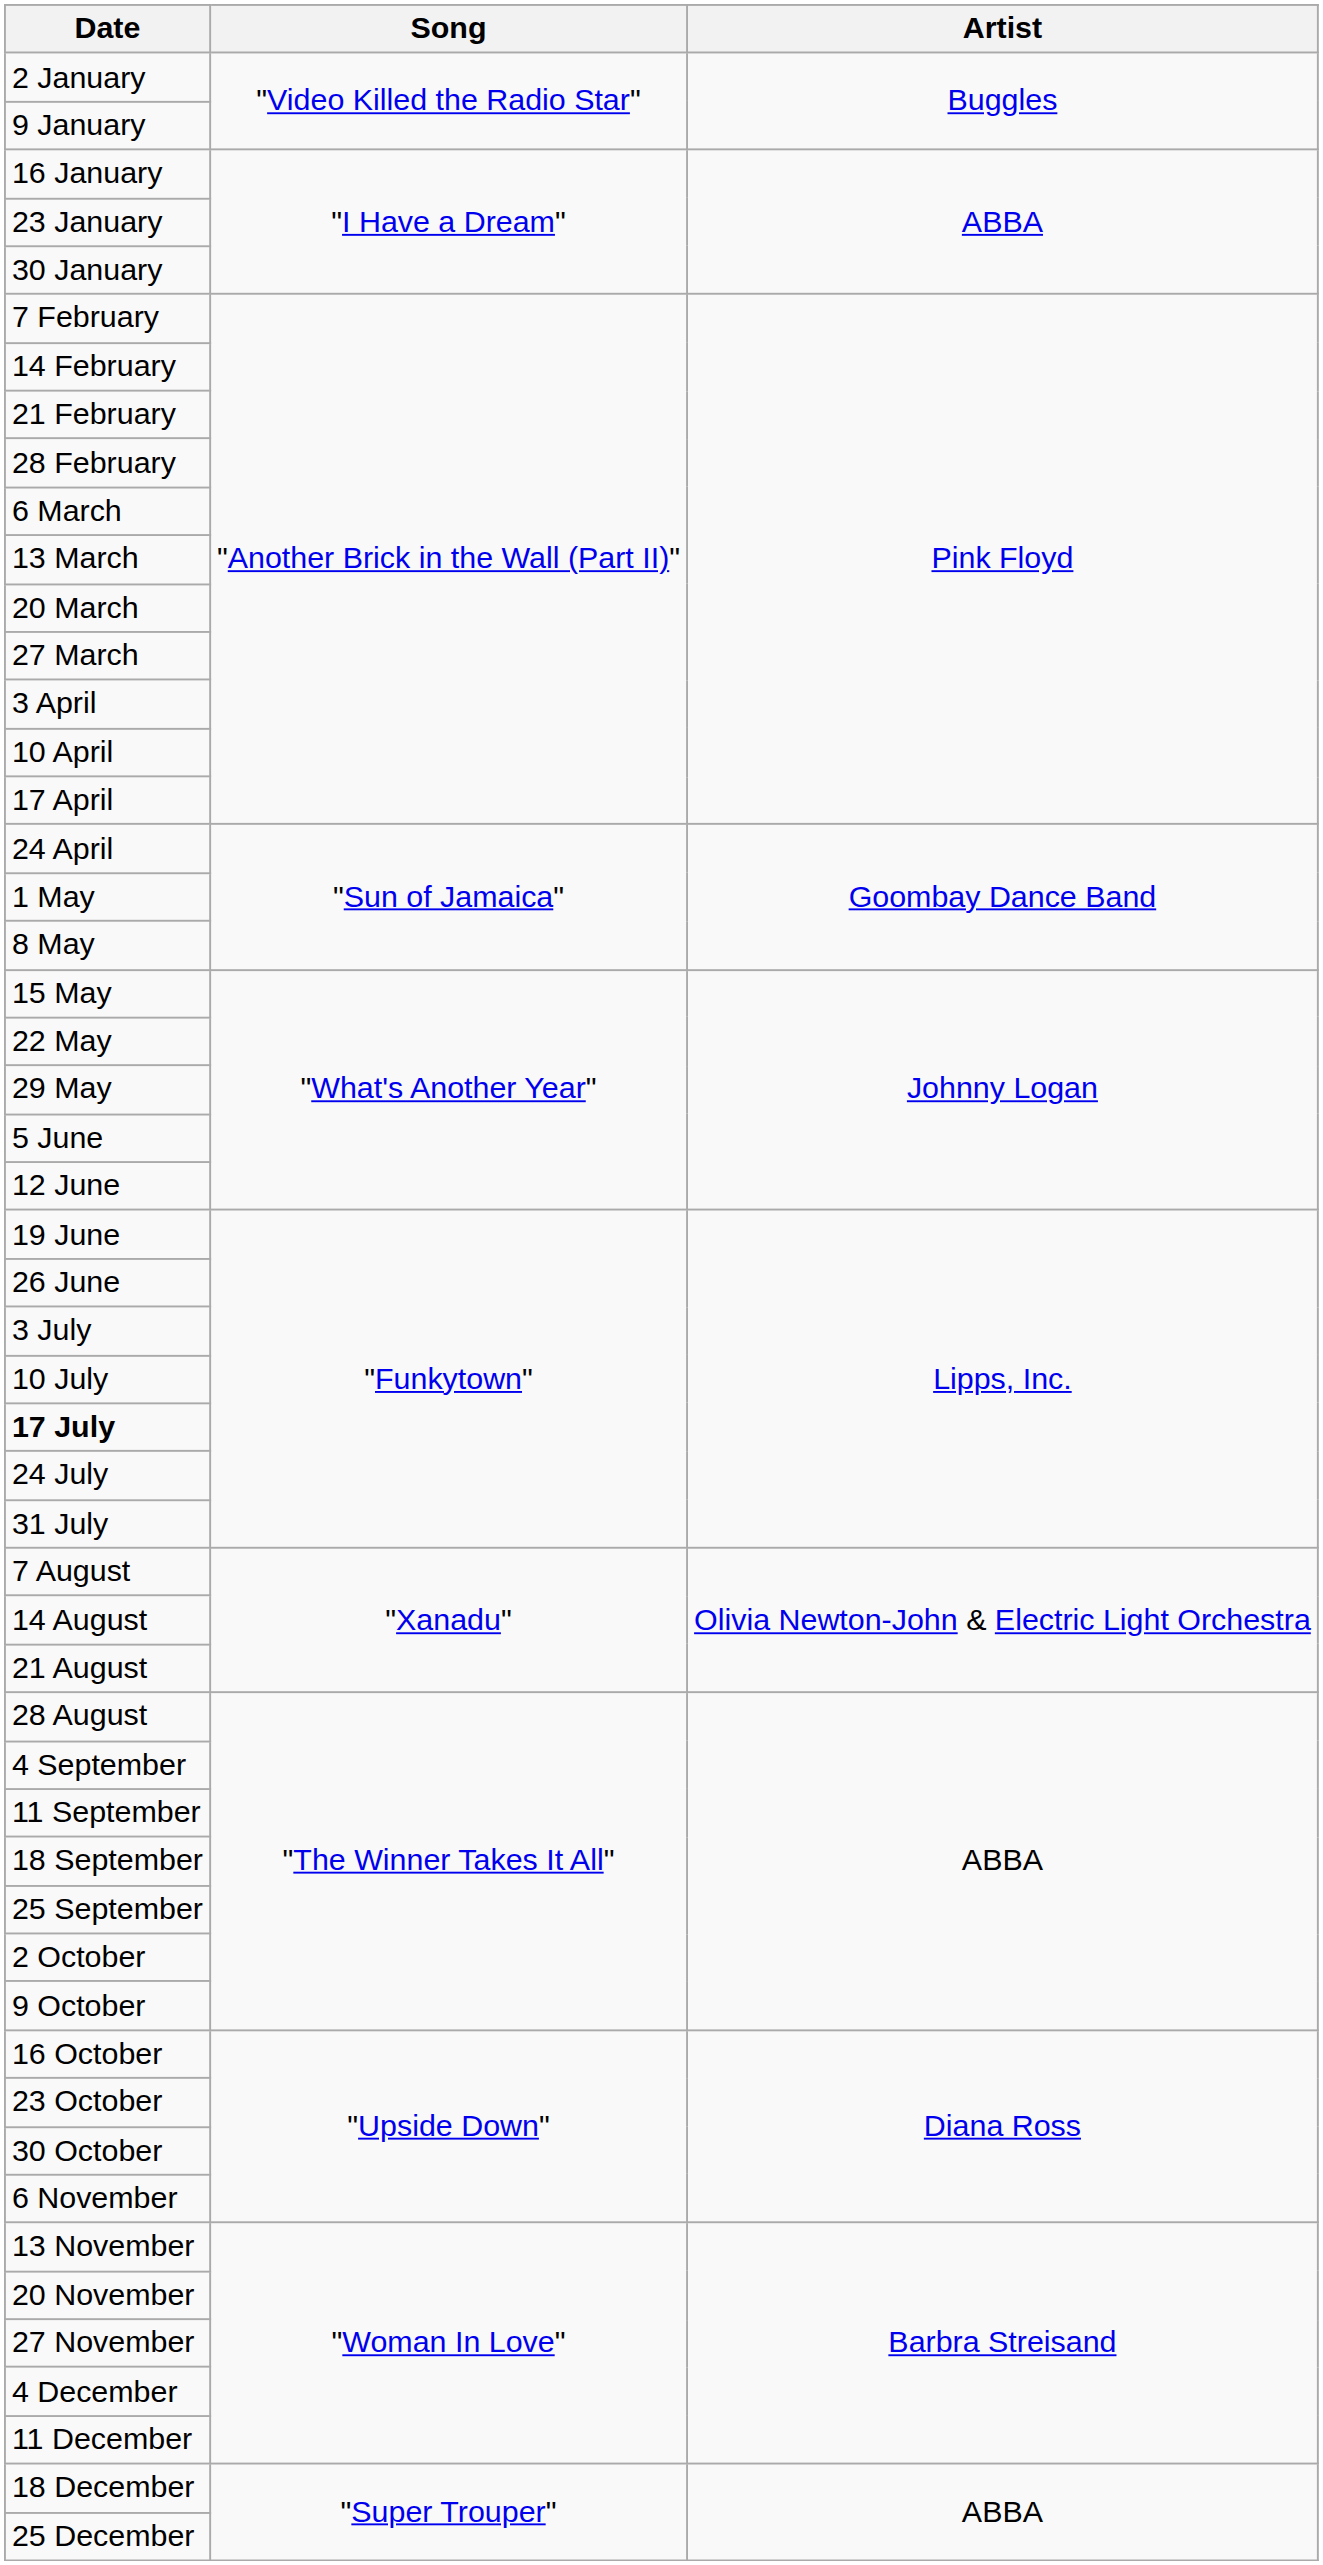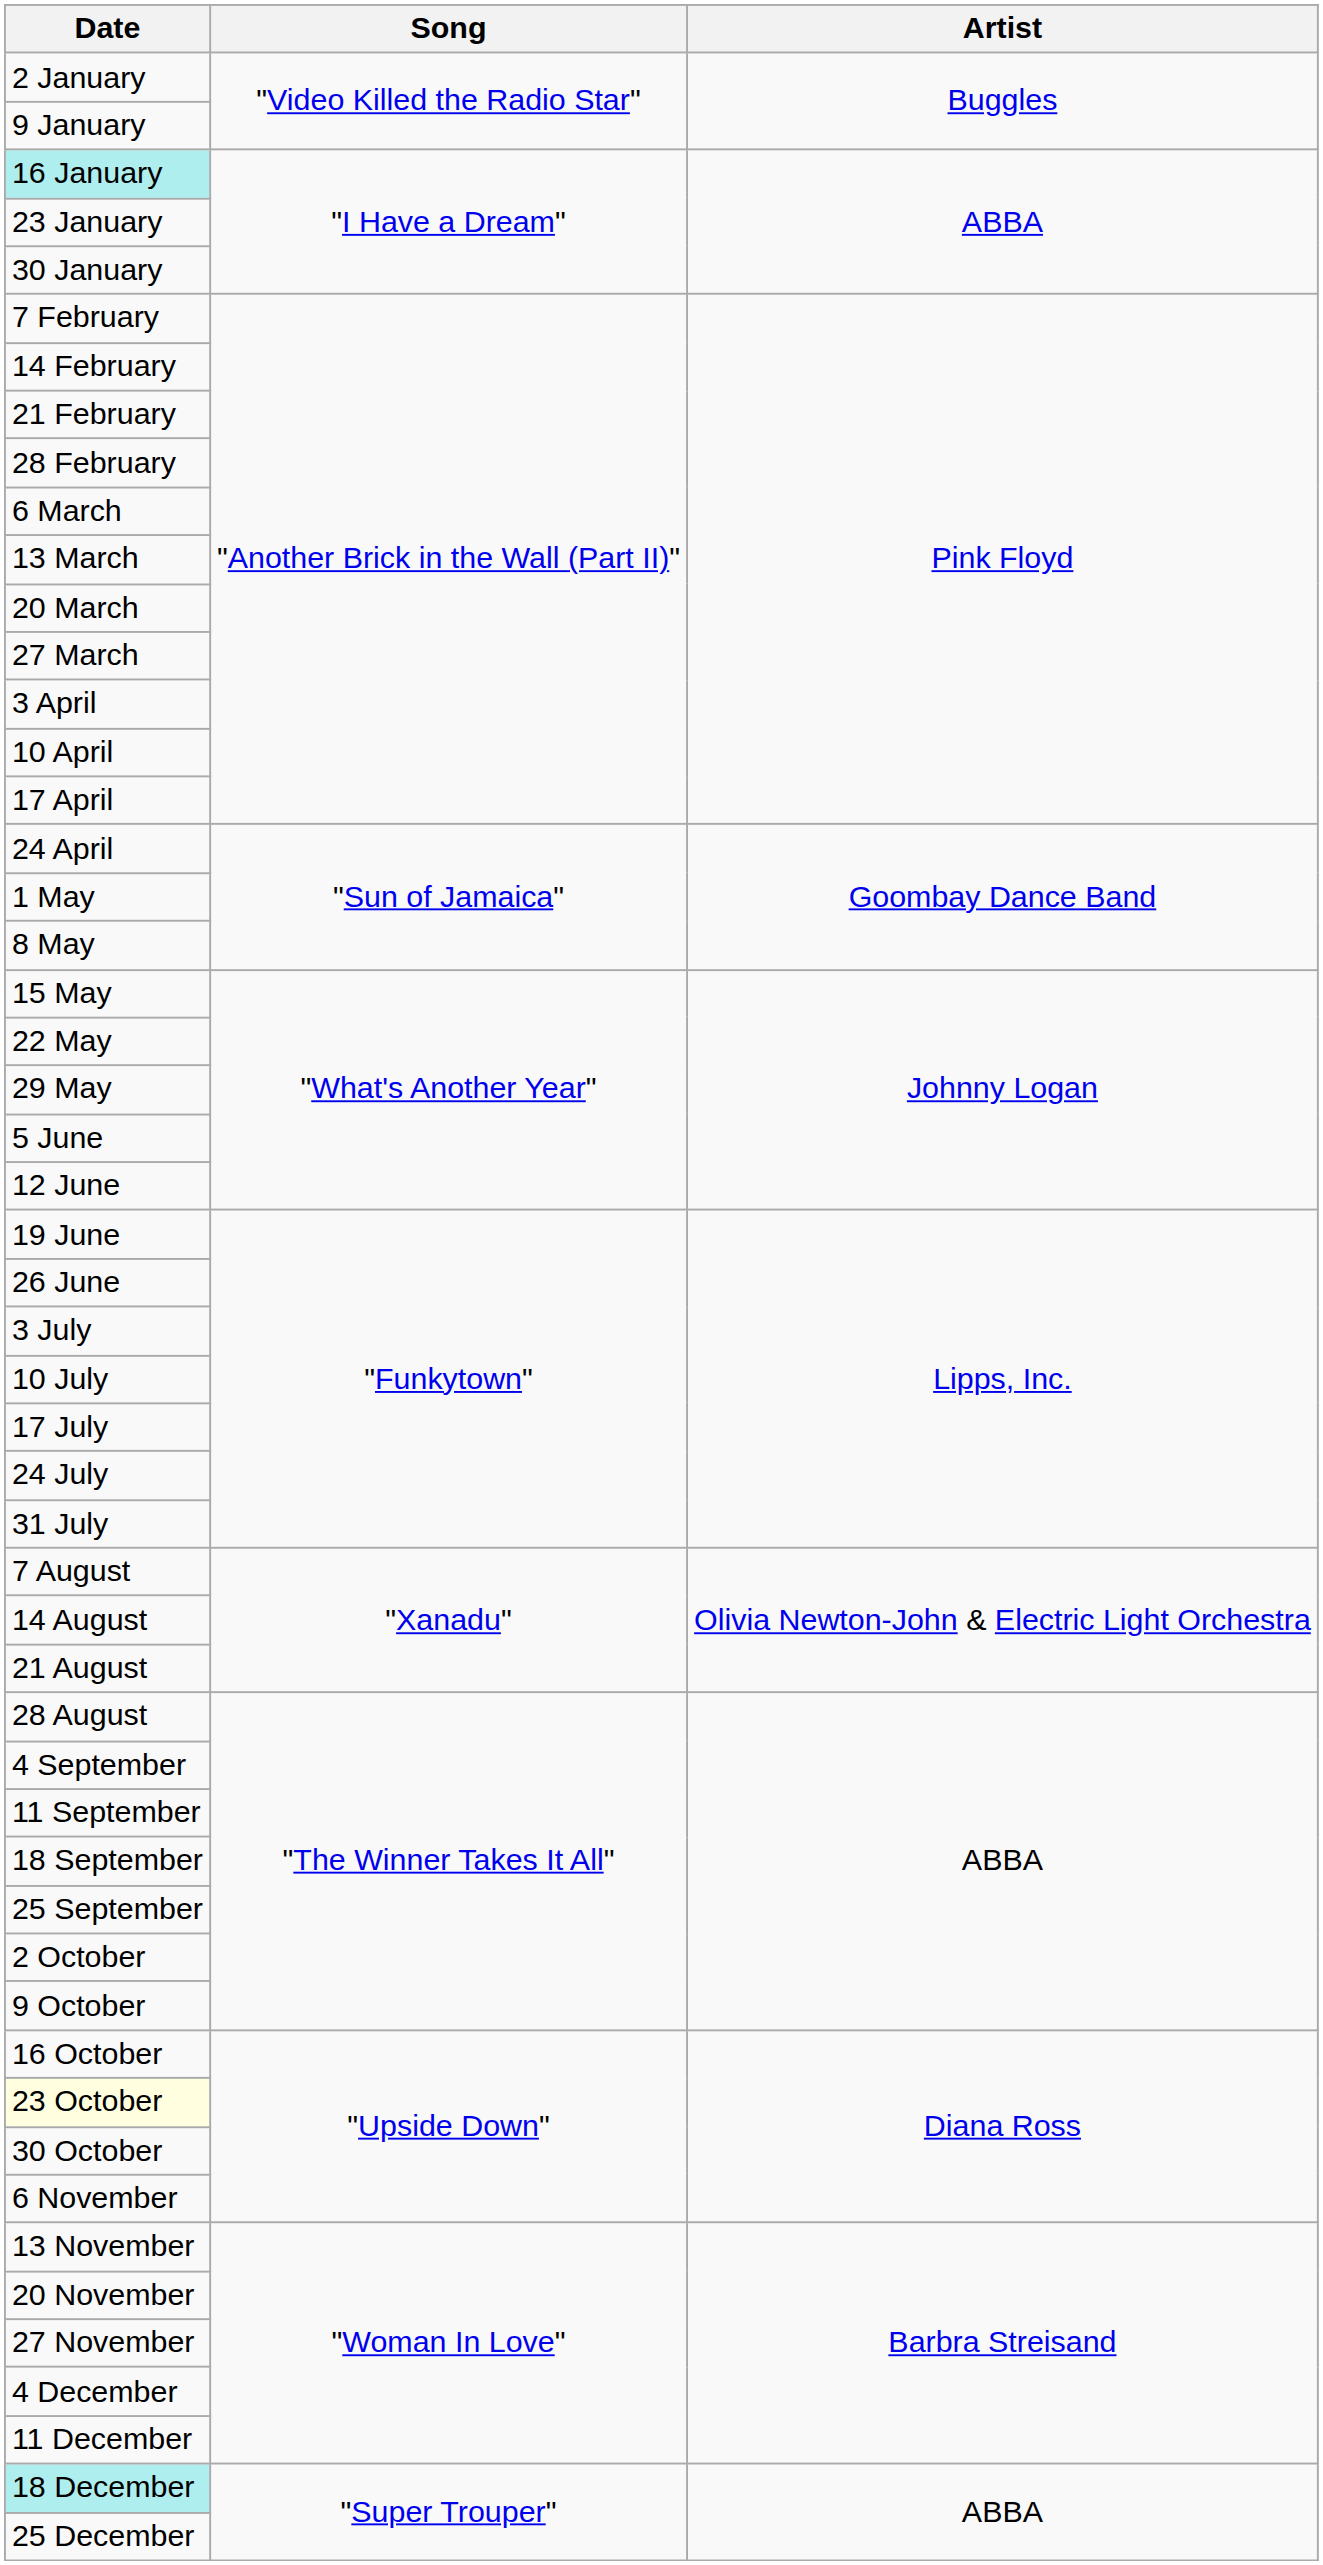16 January | Date: no background -> paleturquoise background
17 July | Date: bold -> normal
23 October | Date: no background -> lightyellow background
18 December | Date: no background -> paleturquoise background
